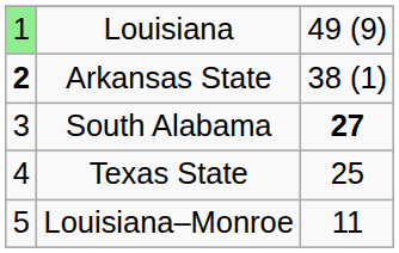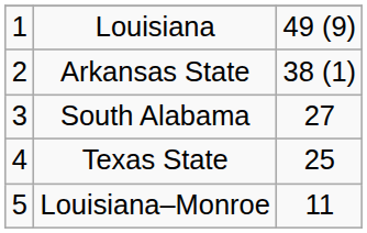Louisiana | column 1: lightgreen background -> no background
Arkansas State | column 1: bold -> normal
South Alabama | column 3: bold -> normal
